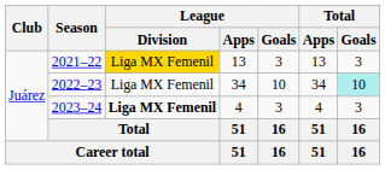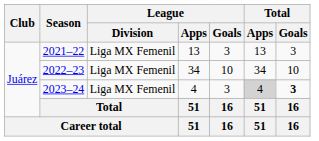2021–22 | League / Division: gold background -> no background
2022–23 | Total / Goals: paleturquoise background -> no background
2023–24 | League / Division: bold -> normal
2023–24 | Total / Apps: no background -> lightgrey background
2023–24 | Total / Goals: normal -> bold
